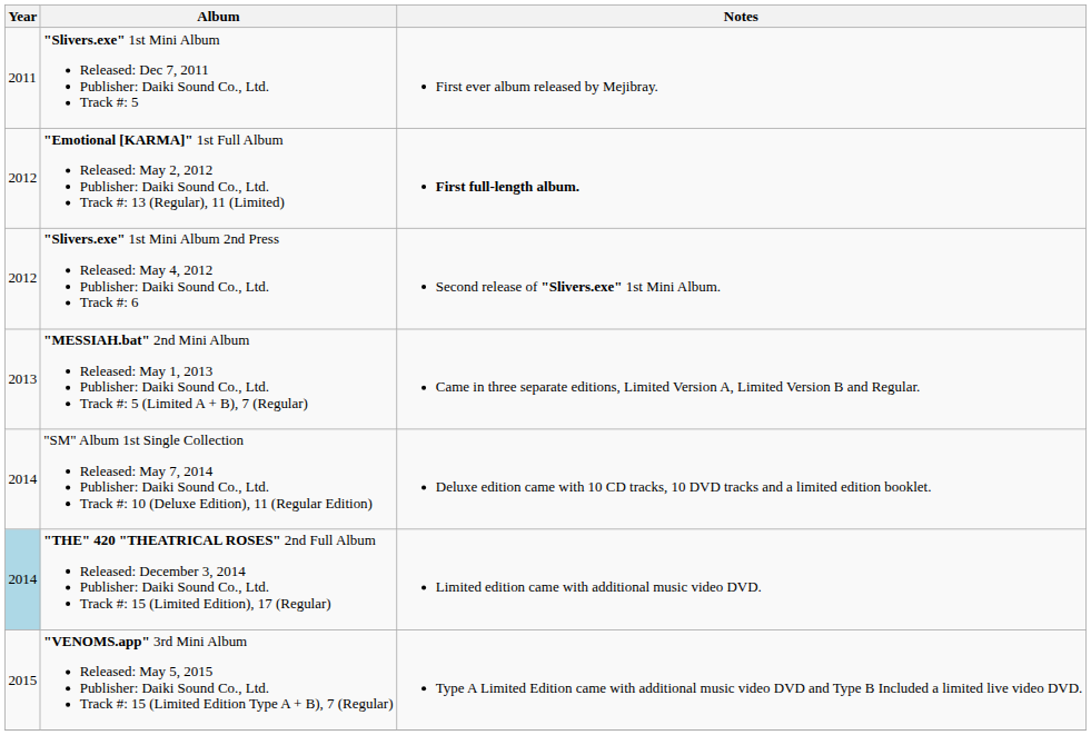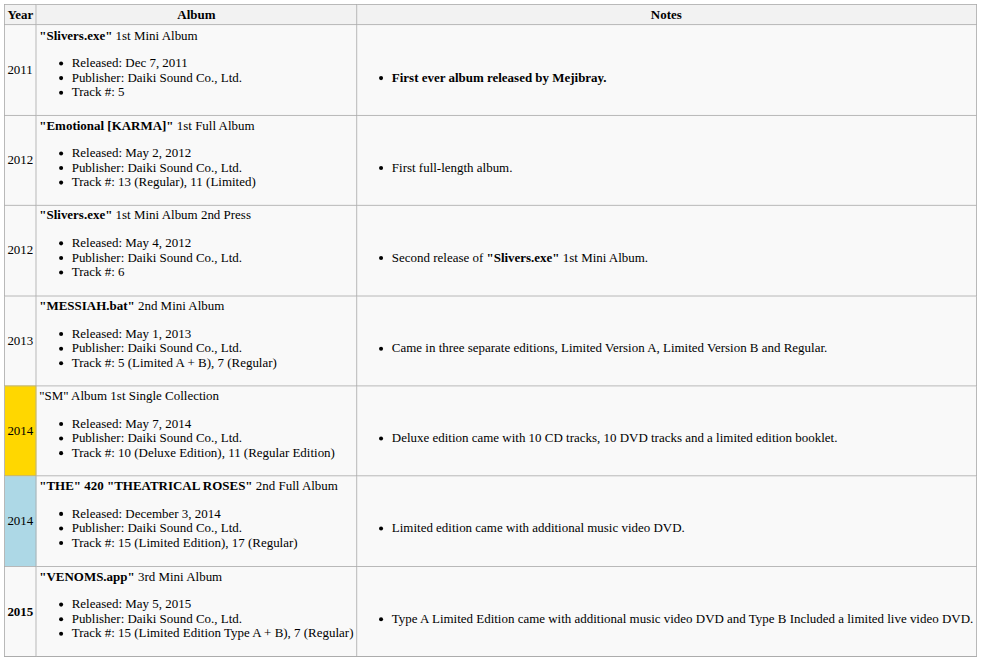row 2 | Notes: normal -> bold
row 3 | Notes: bold -> normal
row 6 | Year: no background -> gold background
row 8 | Year: normal -> bold
